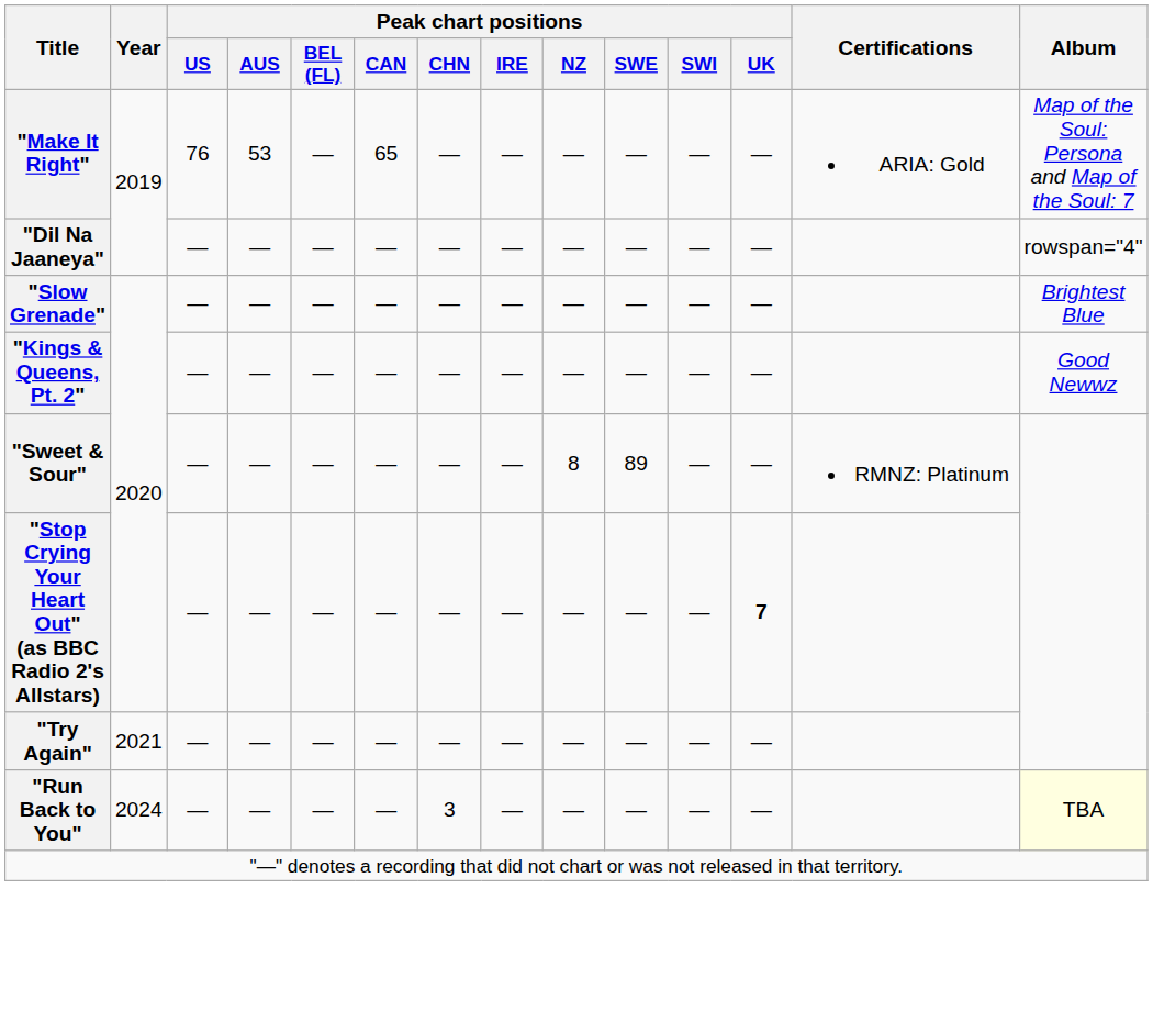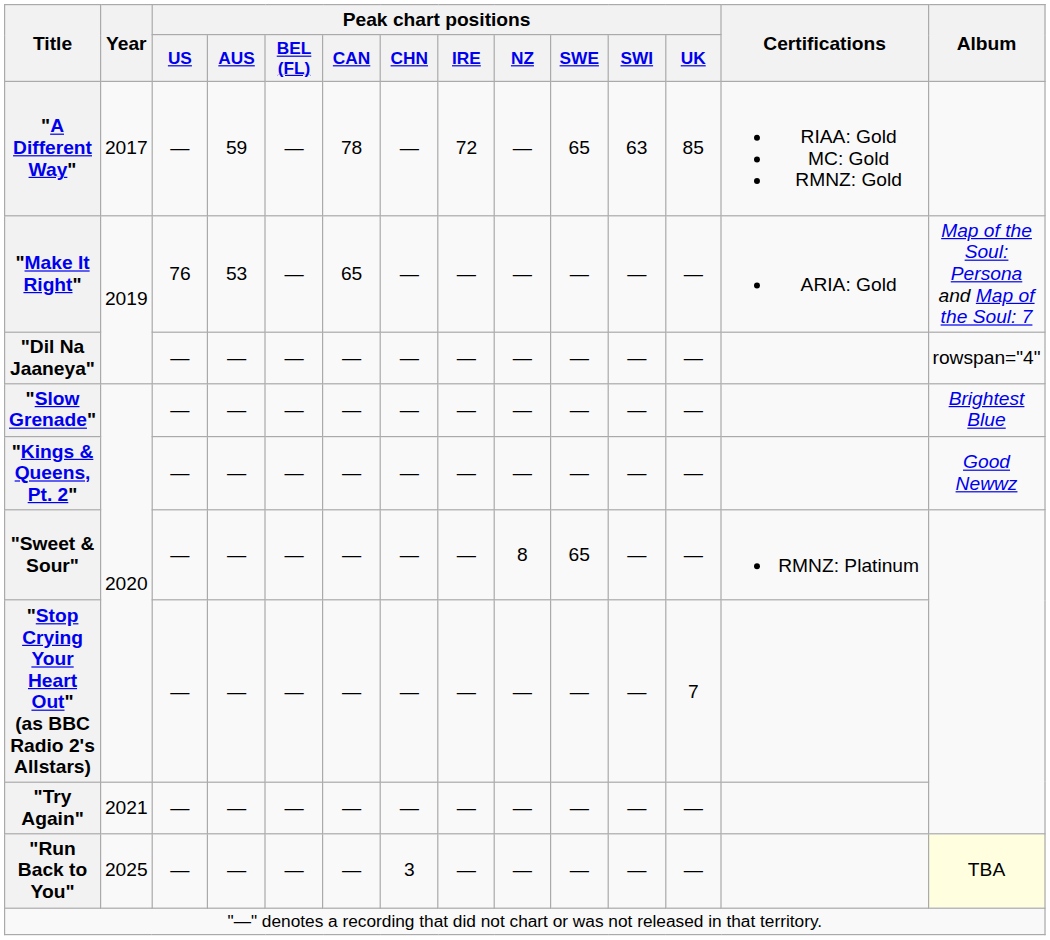+ row: "A Different Way" | 2017 | — | 59 | — | 78 | — | 72 | — | 65 | 63 | 85 | RIAA: Gold MC: Gold RMNZ: Gold
"Sweet & Sour" | Peak chart positions / SWE: 89 -> 65
"Stop Crying Your Heart Out" (as BBC Radio 2's Allstars) | Peak chart positions / UK: bold -> normal
"Run Back to You" | Year: 2024 -> 2025
